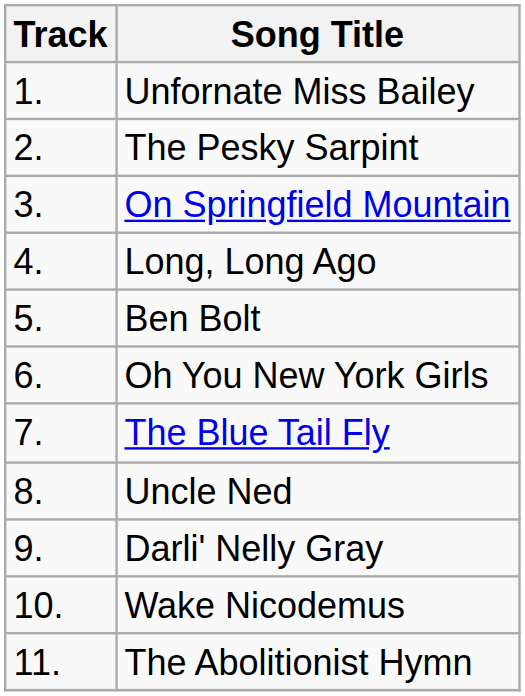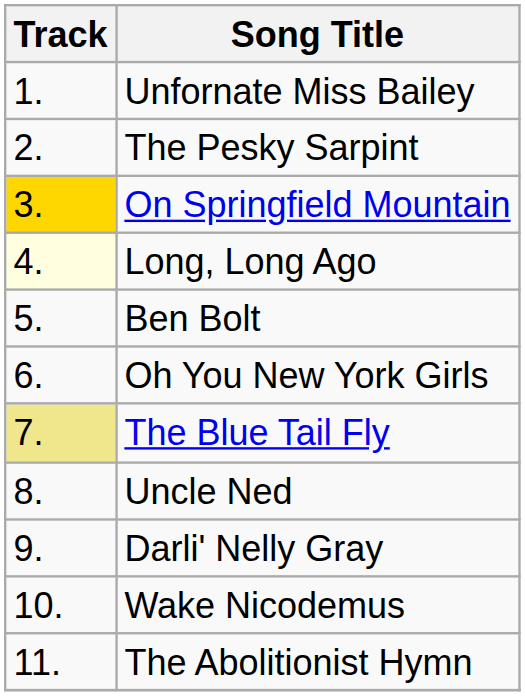On Springfield Mountain | Track: no background -> gold background
Long, Long Ago | Track: no background -> lightyellow background
The Blue Tail Fly | Track: no background -> khaki background
